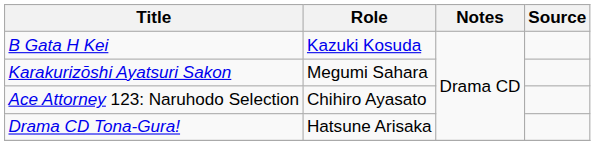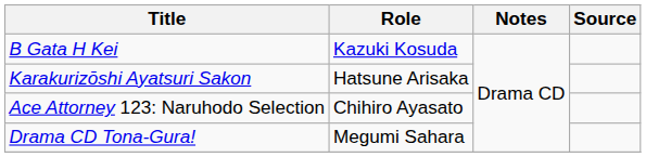Karakurizōshi Ayatsuri Sakon | Role: Megumi Sahara -> Hatsune Arisaka
Drama CD Tona-Gura! | Role: Hatsune Arisaka -> Megumi Sahara
